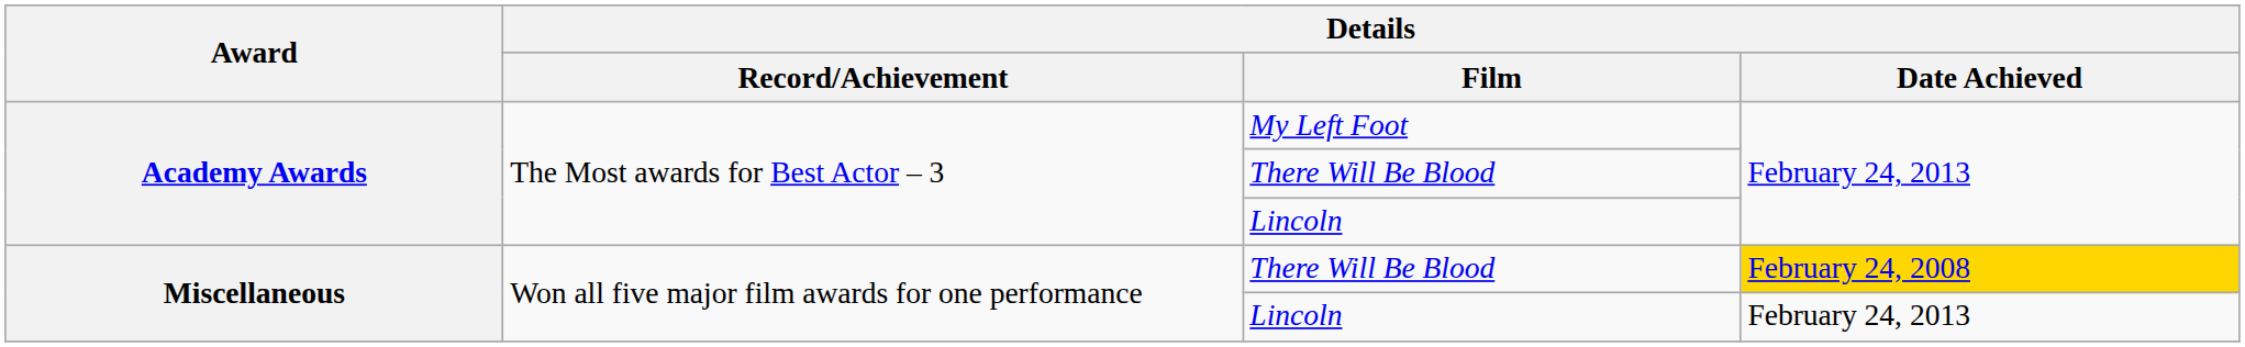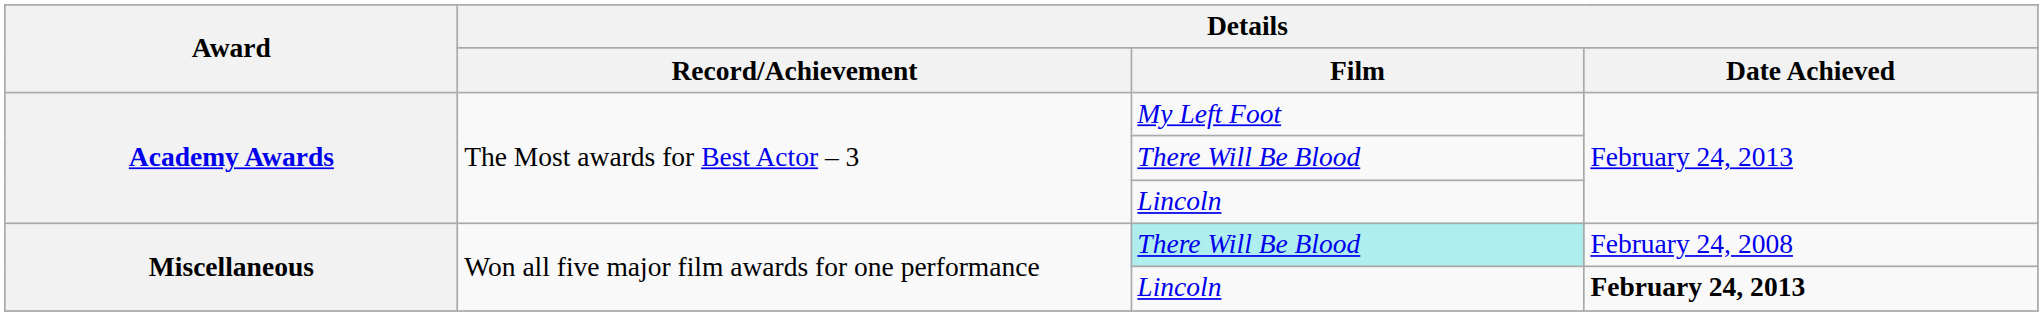Miscellaneous / There Will Be Blood | Details / Film: no background -> paleturquoise background
Miscellaneous / There Will Be Blood | Details / Date Achieved: gold background -> no background
Miscellaneous / Lincoln | Details / Date Achieved: normal -> bold
